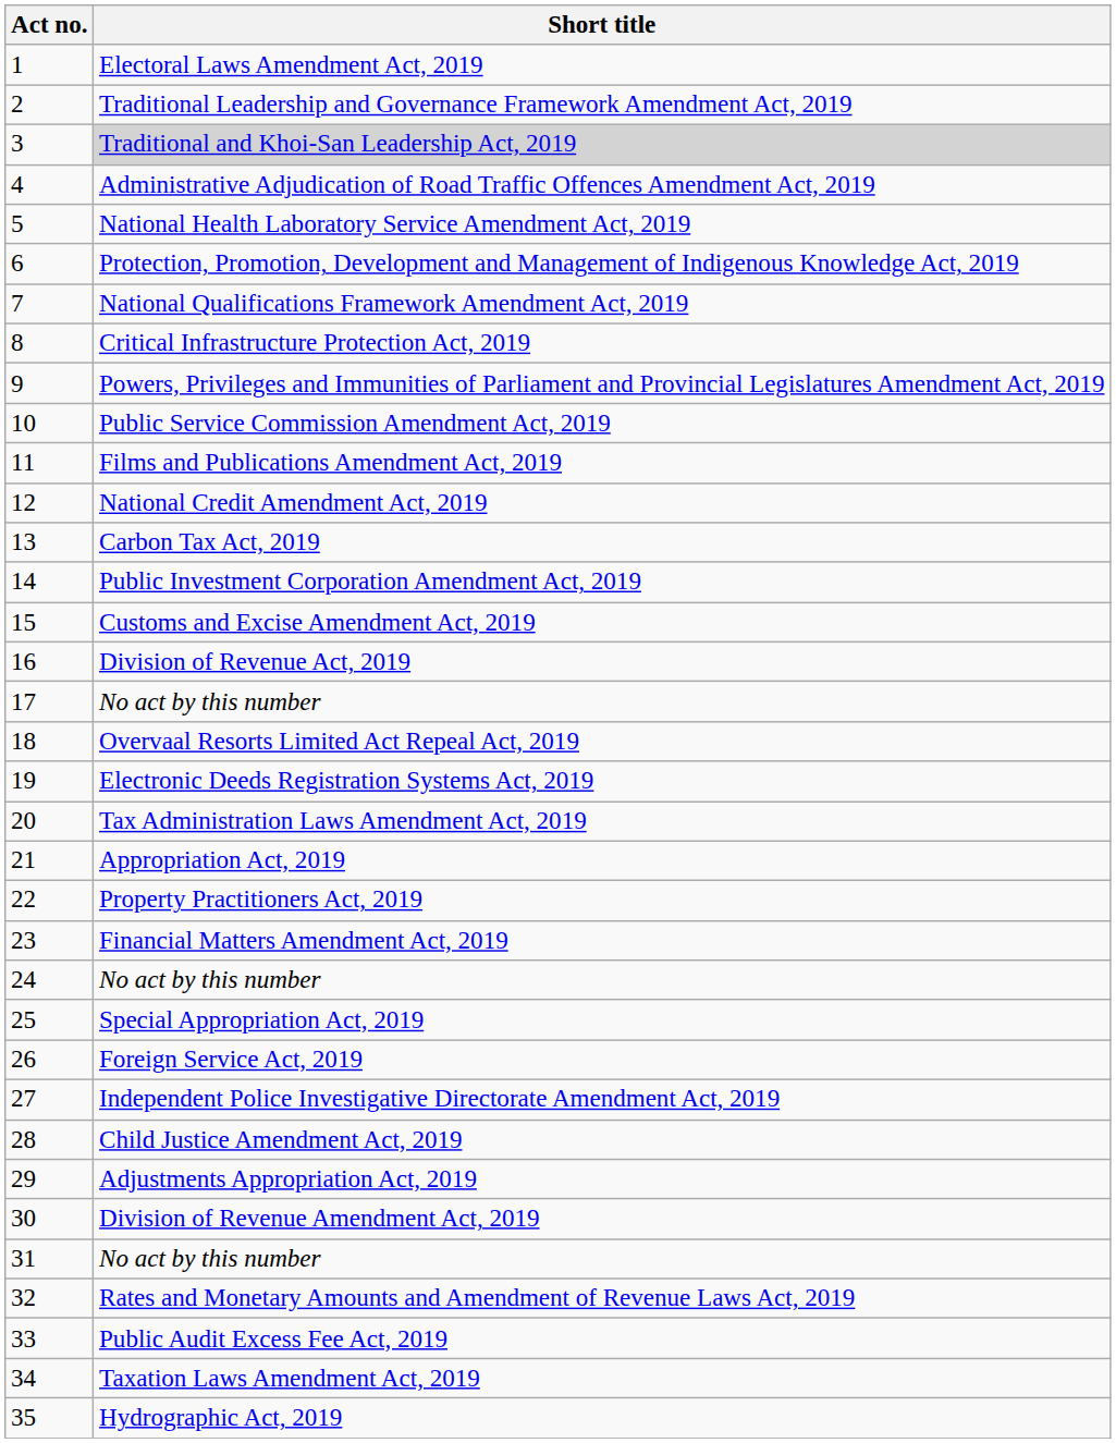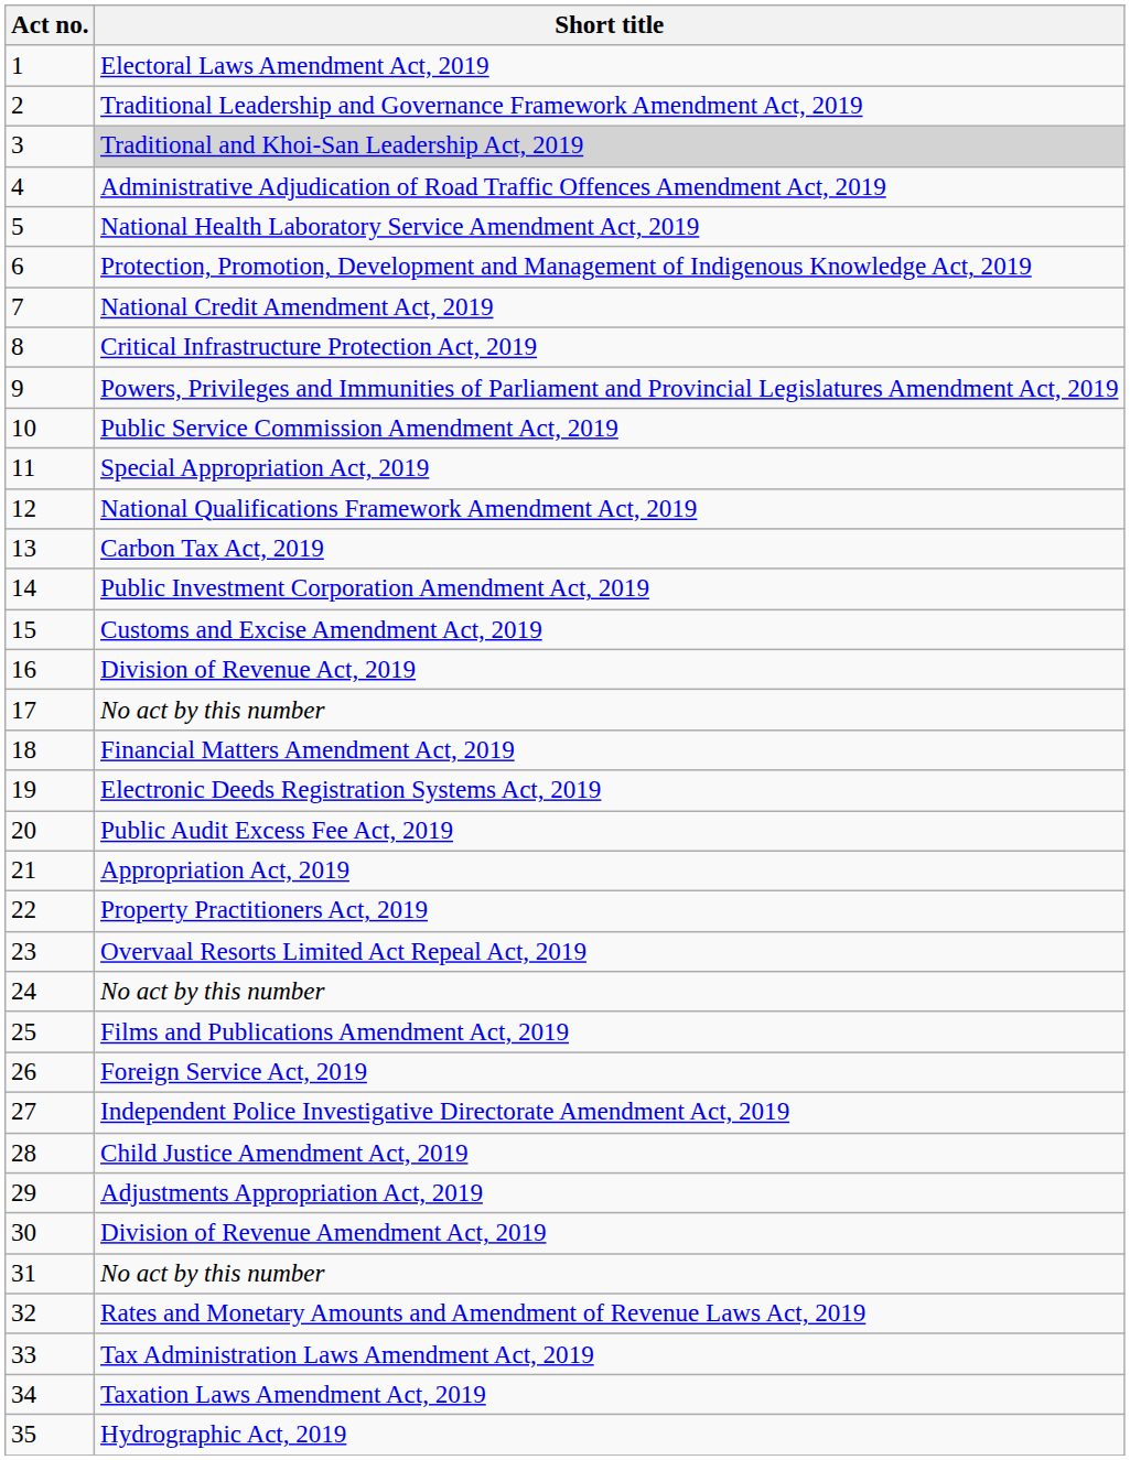row 8 | Short title: National Qualifications Framework Amendment Act, 2019 -> National Credit Amendment Act, 2019
row 12 | Short title: Films and Publications Amendment Act, 2019 -> Special Appropriation Act, 2019
row 13 | Short title: National Credit Amendment Act, 2019 -> National Qualifications Framework Amendment Act, 2019
row 19 | Short title: Overvaal Resorts Limited Act Repeal Act, 2019 -> Financial Matters Amendment Act, 2019
row 21 | Short title: Tax Administration Laws Amendment Act, 2019 -> Public Audit Excess Fee Act, 2019
row 24 | Short title: Financial Matters Amendment Act, 2019 -> Overvaal Resorts Limited Act Repeal Act, 2019
row 26 | Short title: Special Appropriation Act, 2019 -> Films and Publications Amendment Act, 2019
row 34 | Short title: Public Audit Excess Fee Act, 2019 -> Tax Administration Laws Amendment Act, 2019
